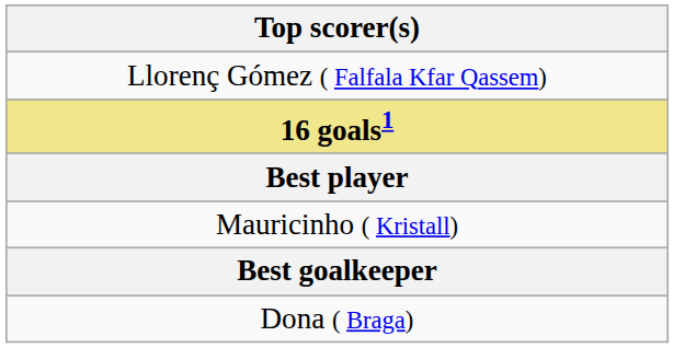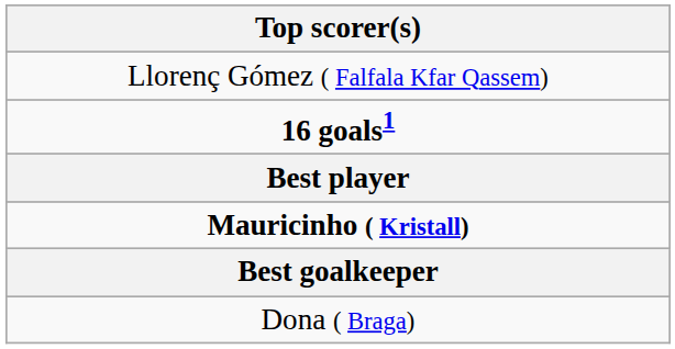16 goals1 | column 1: khaki background -> no background
Mauricinho ( Kristall) | column 1: normal -> bold
